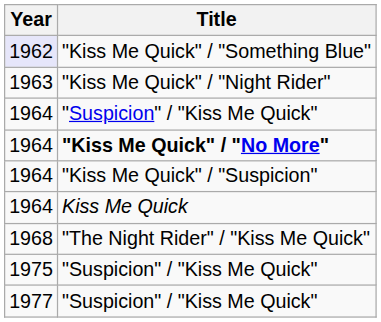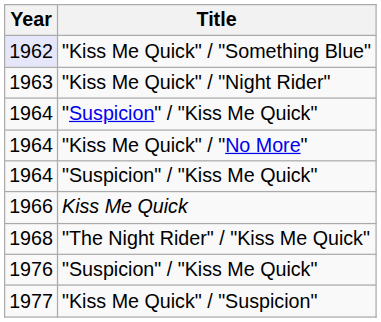row 5 | Title: bold -> normal
row 6 | Title: "Kiss Me Quick" / "Suspicion" -> "Suspicion" / "Kiss Me Quick"
row 7 | Year: 1964 -> 1966
row 9 | Year: 1975 -> 1976
row 10 | Title: "Suspicion" / "Kiss Me Quick" -> "Kiss Me Quick" / "Suspicion"
